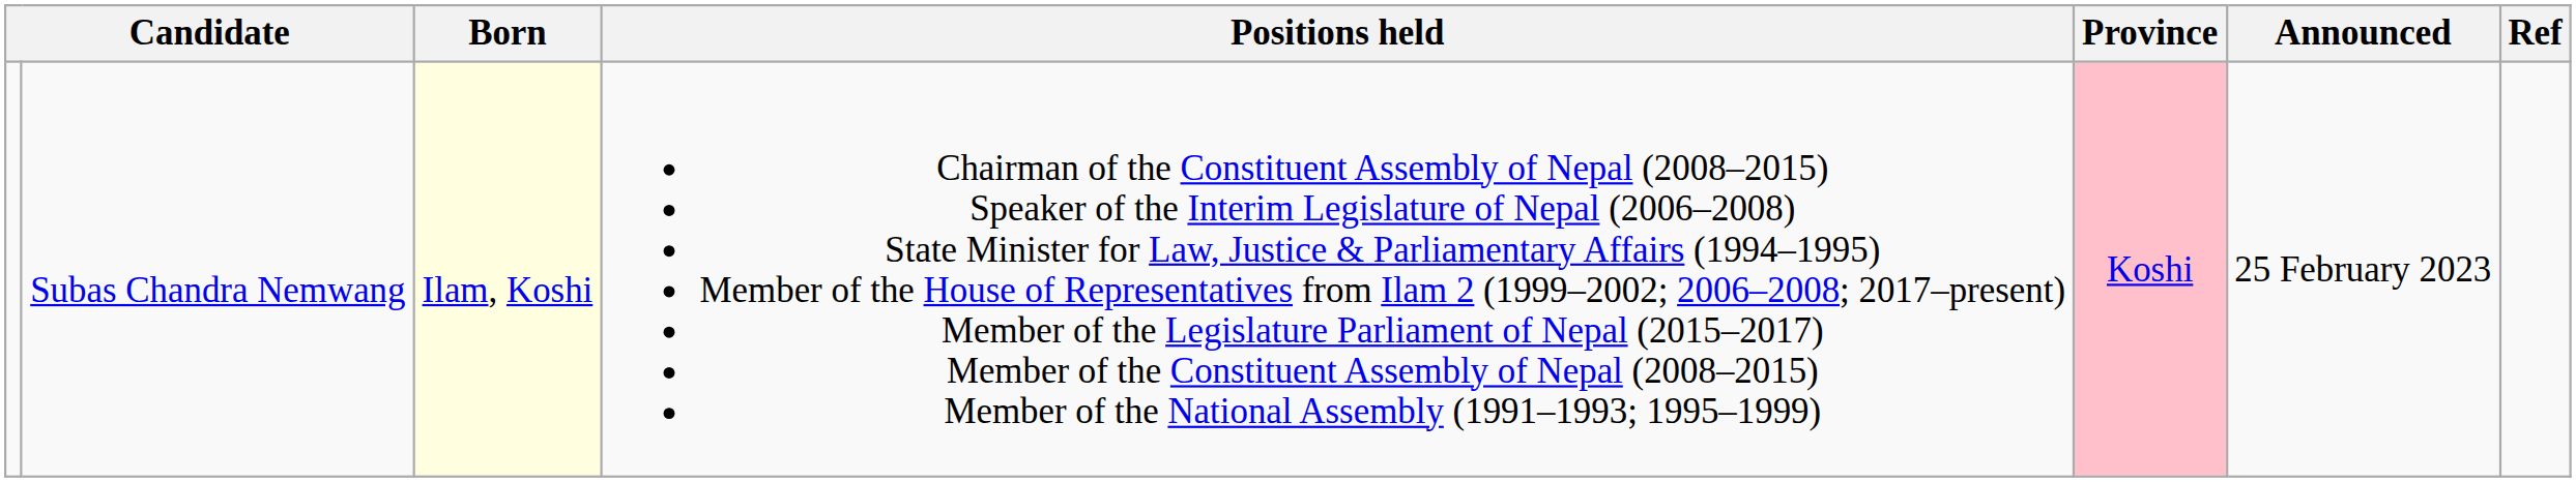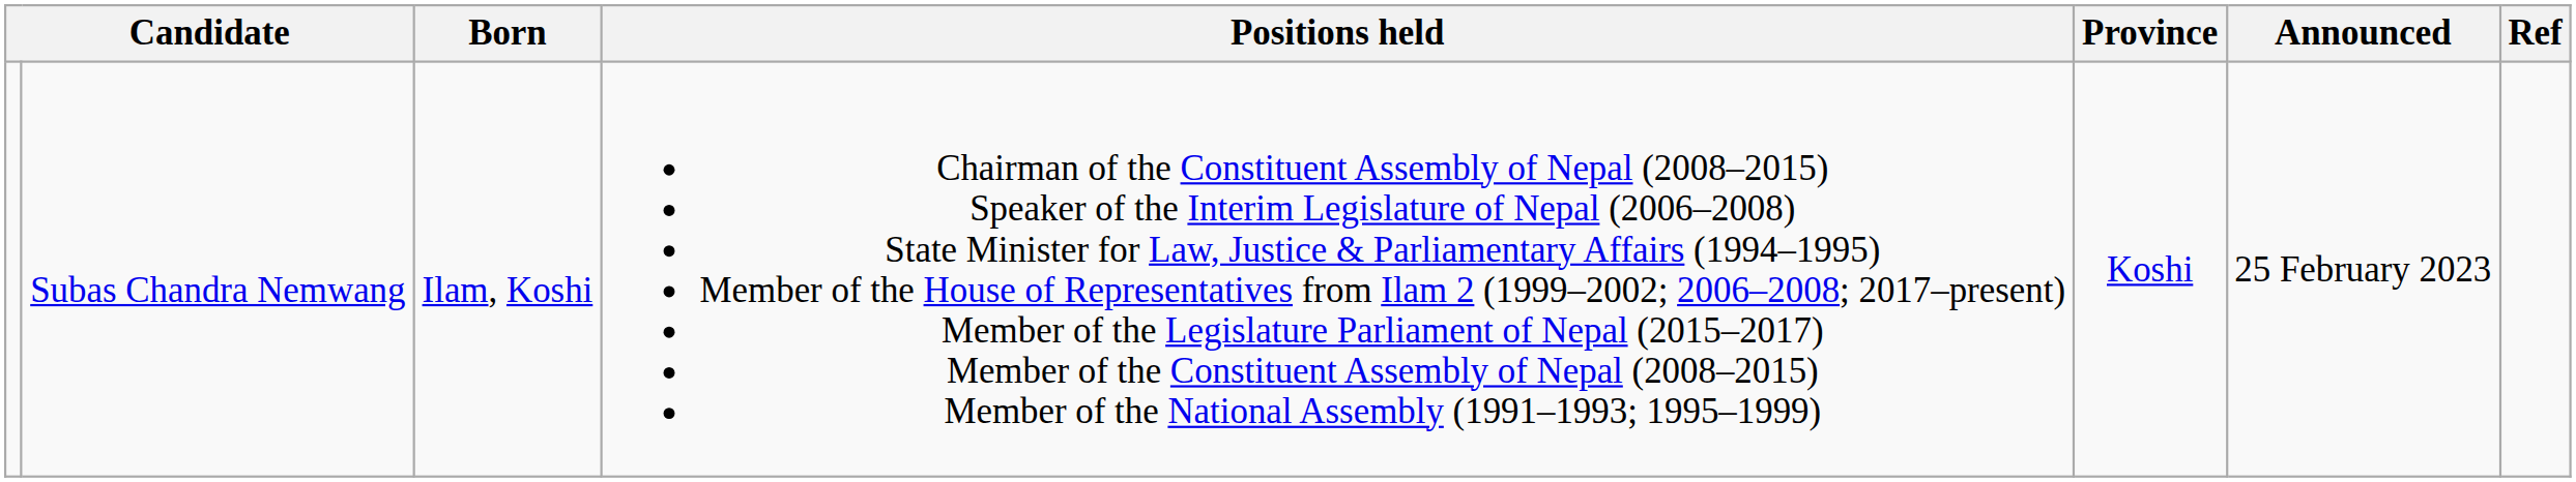Subas Chandra Nemwang | Born: lightyellow background -> no background
Subas Chandra Nemwang | Province: pink background -> no background
